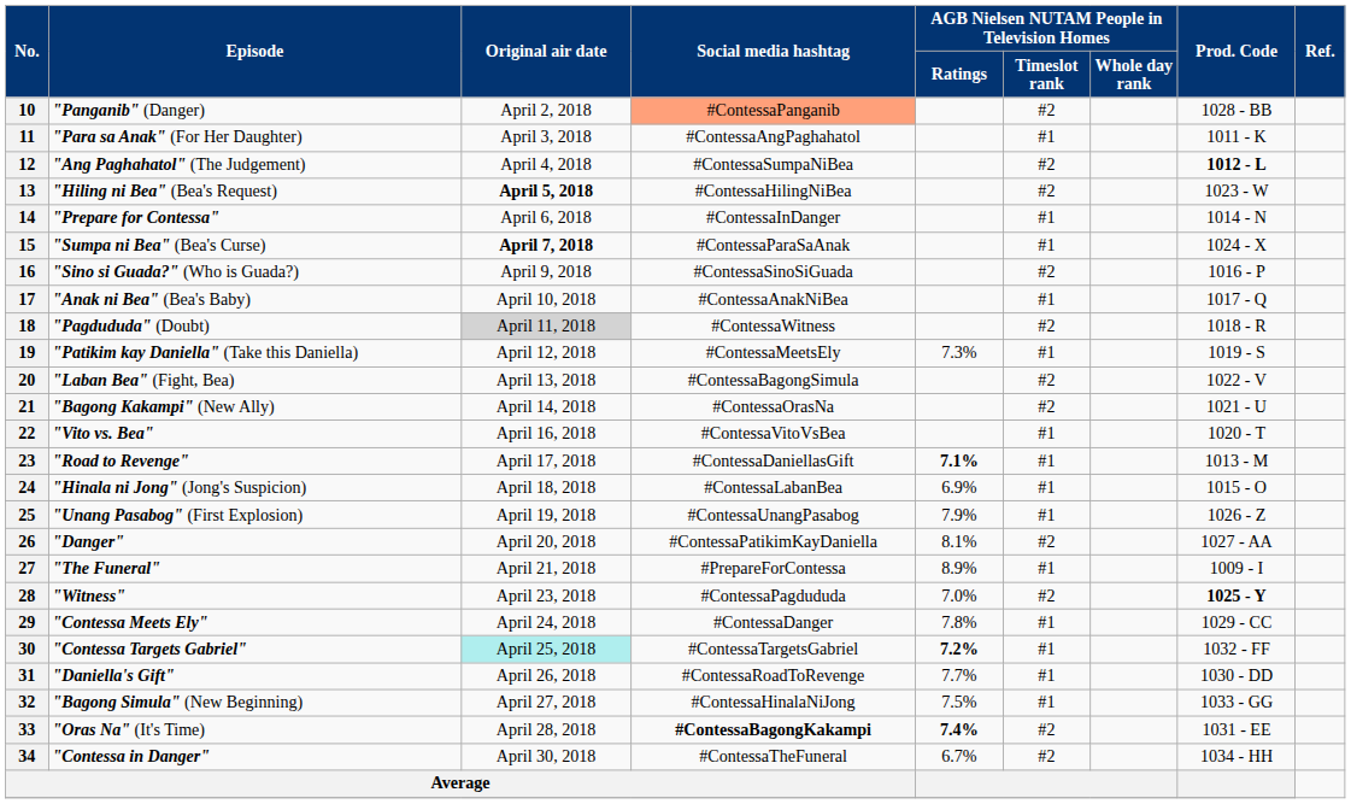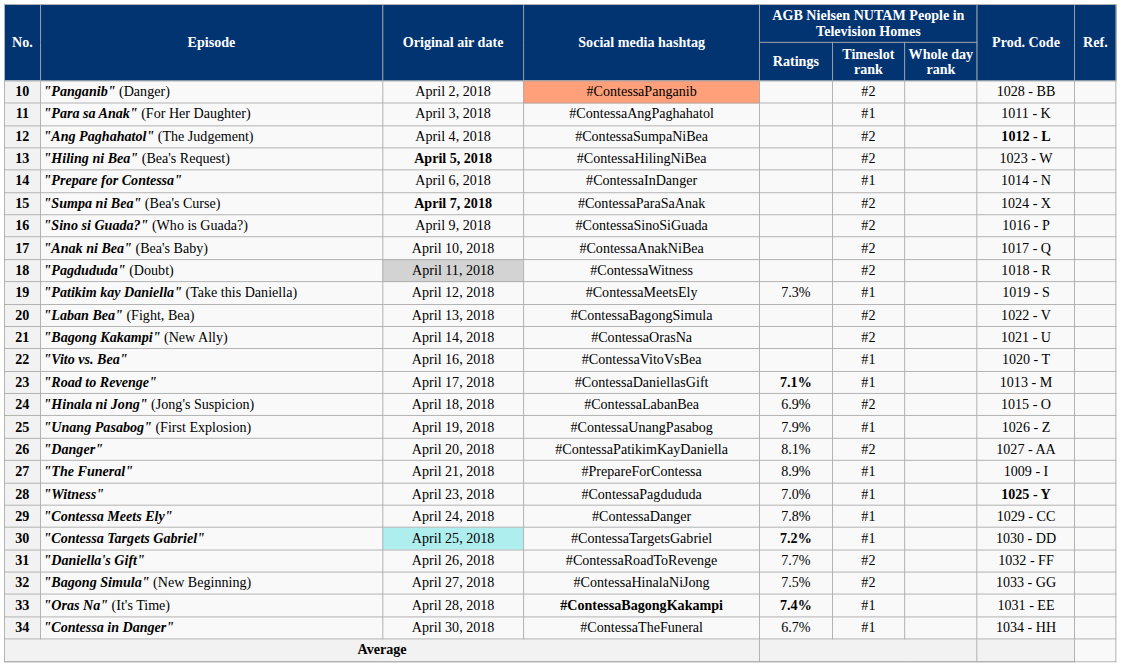15 | AGB Nielsen NUTAM People in Television Homes / Timeslot rank: #1 -> #2
17 | AGB Nielsen NUTAM People in Television Homes / Timeslot rank: #1 -> #2
24 | AGB Nielsen NUTAM People in Television Homes / Timeslot rank: #1 -> #2
28 | AGB Nielsen NUTAM People in Television Homes / Timeslot rank: #2 -> #1
30 | Prod. Code: 1032 - FF -> 1030 - DD
31 | AGB Nielsen NUTAM People in Television Homes / Timeslot rank: #1 -> #2
31 | Prod. Code: 1030 - DD -> 1032 - FF
32 | AGB Nielsen NUTAM People in Television Homes / Timeslot rank: #1 -> #2
33 | AGB Nielsen NUTAM People in Television Homes / Timeslot rank: #2 -> #1
34 | AGB Nielsen NUTAM People in Television Homes / Timeslot rank: #2 -> #1
